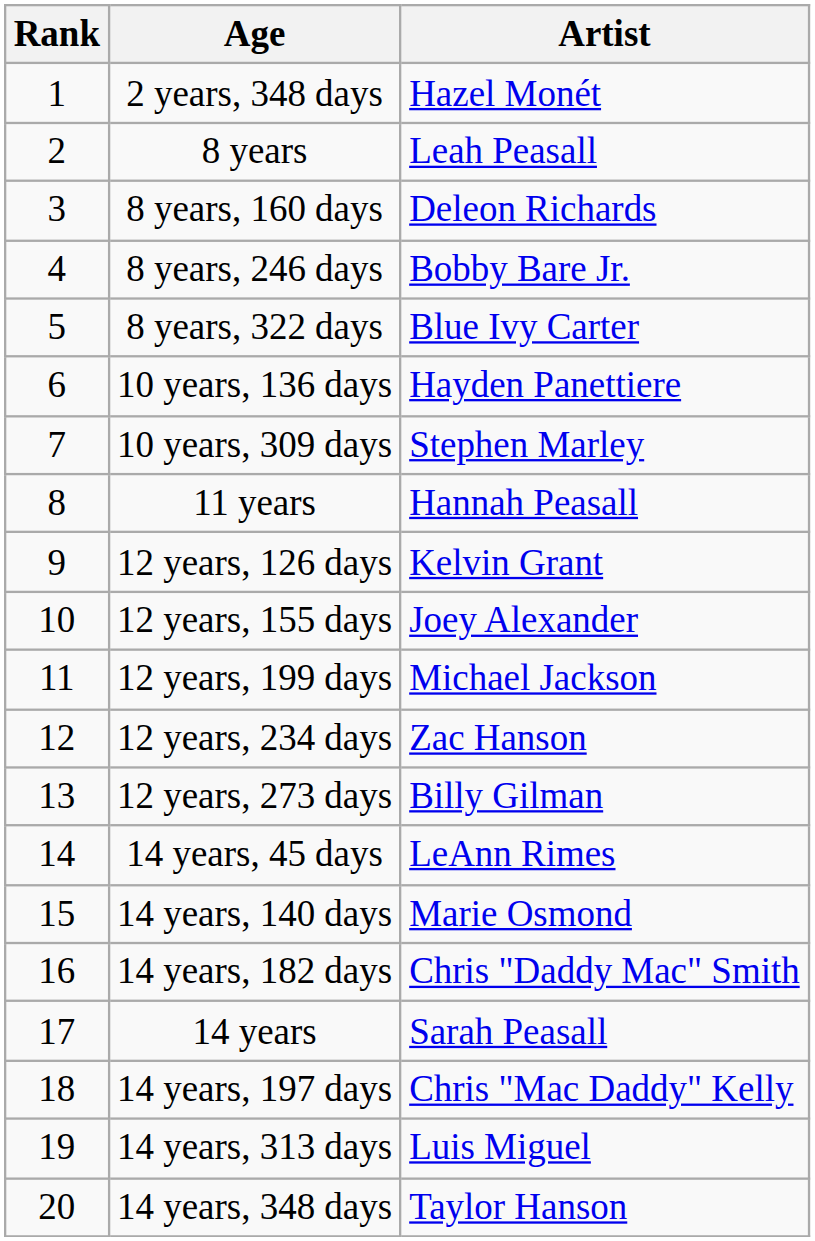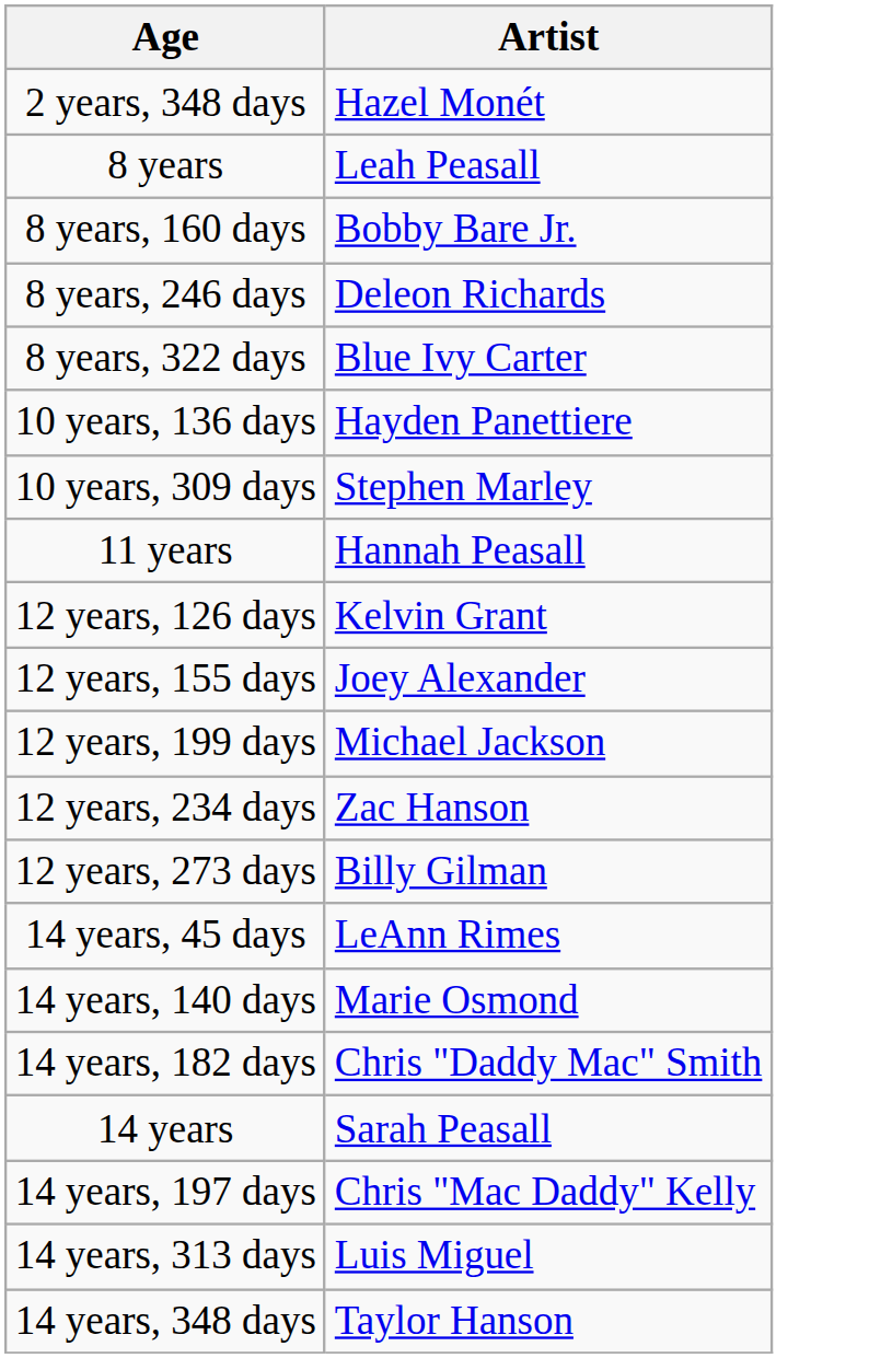- column: Rank | 1 | 2 | 3 | 4 | 5 | 6 | 7 | 8 | 9 | 10 | 11 | 12 | 13 | 14 | 15 | 16 | 17 | 18 | 19 | 20
8 years, 160 days | Artist: Deleon Richards -> Bobby Bare Jr.
8 years, 246 days | Artist: Bobby Bare Jr. -> Deleon Richards
